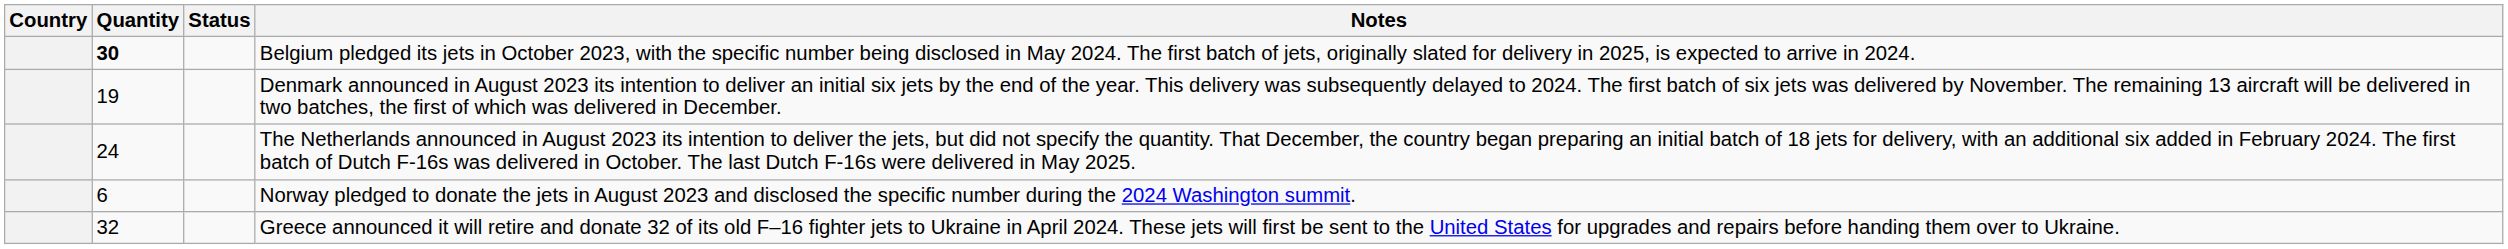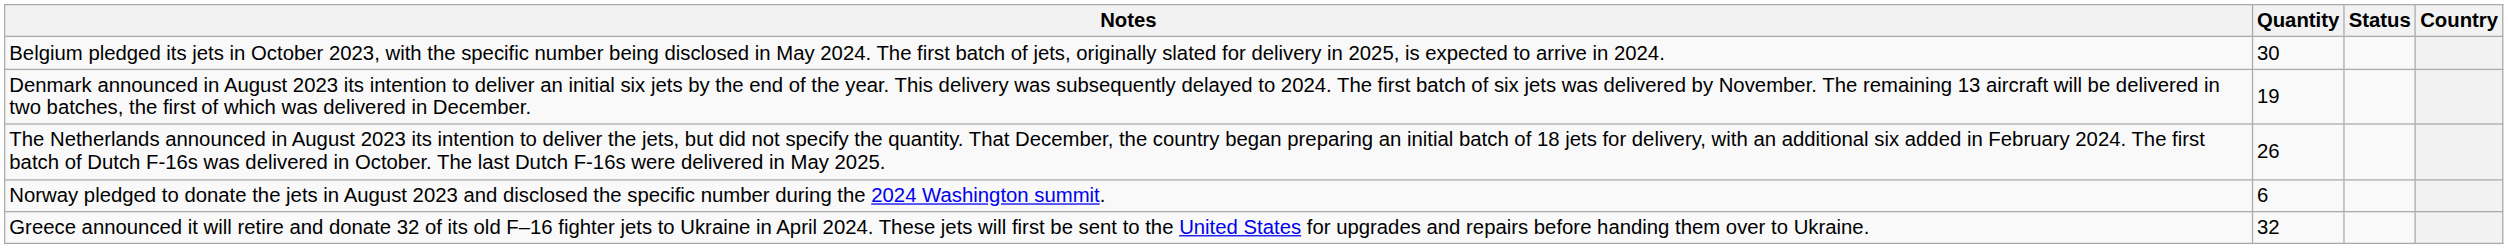columns swapped: Country <-> Notes
row 2 | Quantity: bold -> normal
row 4 | Quantity: 24 -> 26
